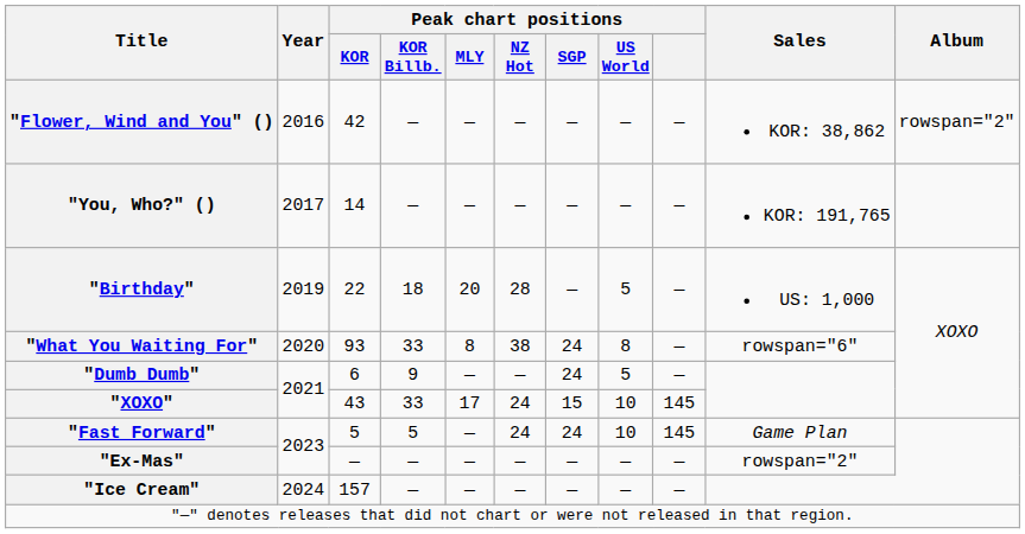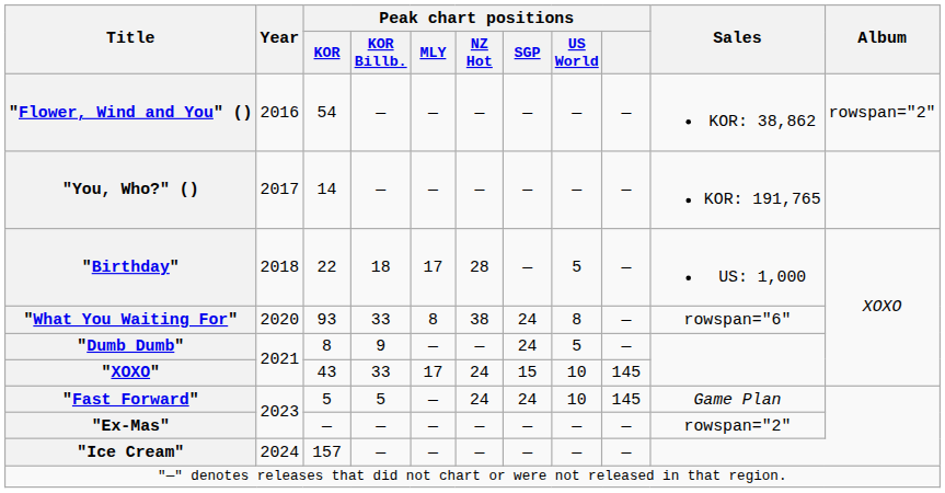"Flower, Wind and You" () | Peak chart positions / KOR: 42 -> 54
"Birthday" | Year: 2019 -> 2018
"Birthday" | Peak chart positions / MLY: 20 -> 17
"Dumb Dumb" | Peak chart positions / KOR: 6 -> 8
